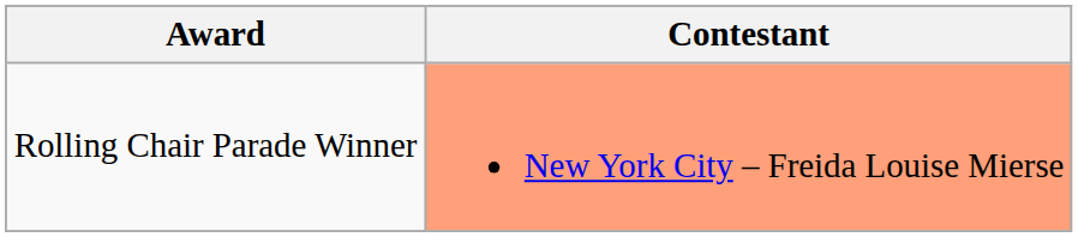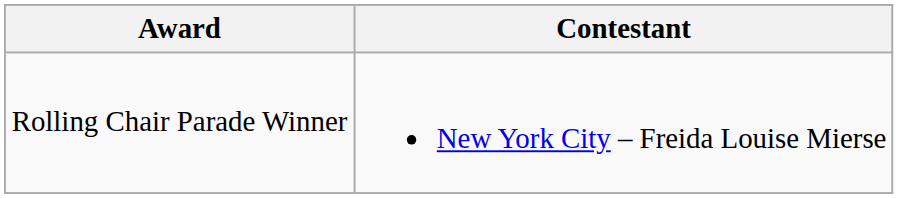Rolling Chair Parade Winner | Contestant: lightsalmon background -> no background
